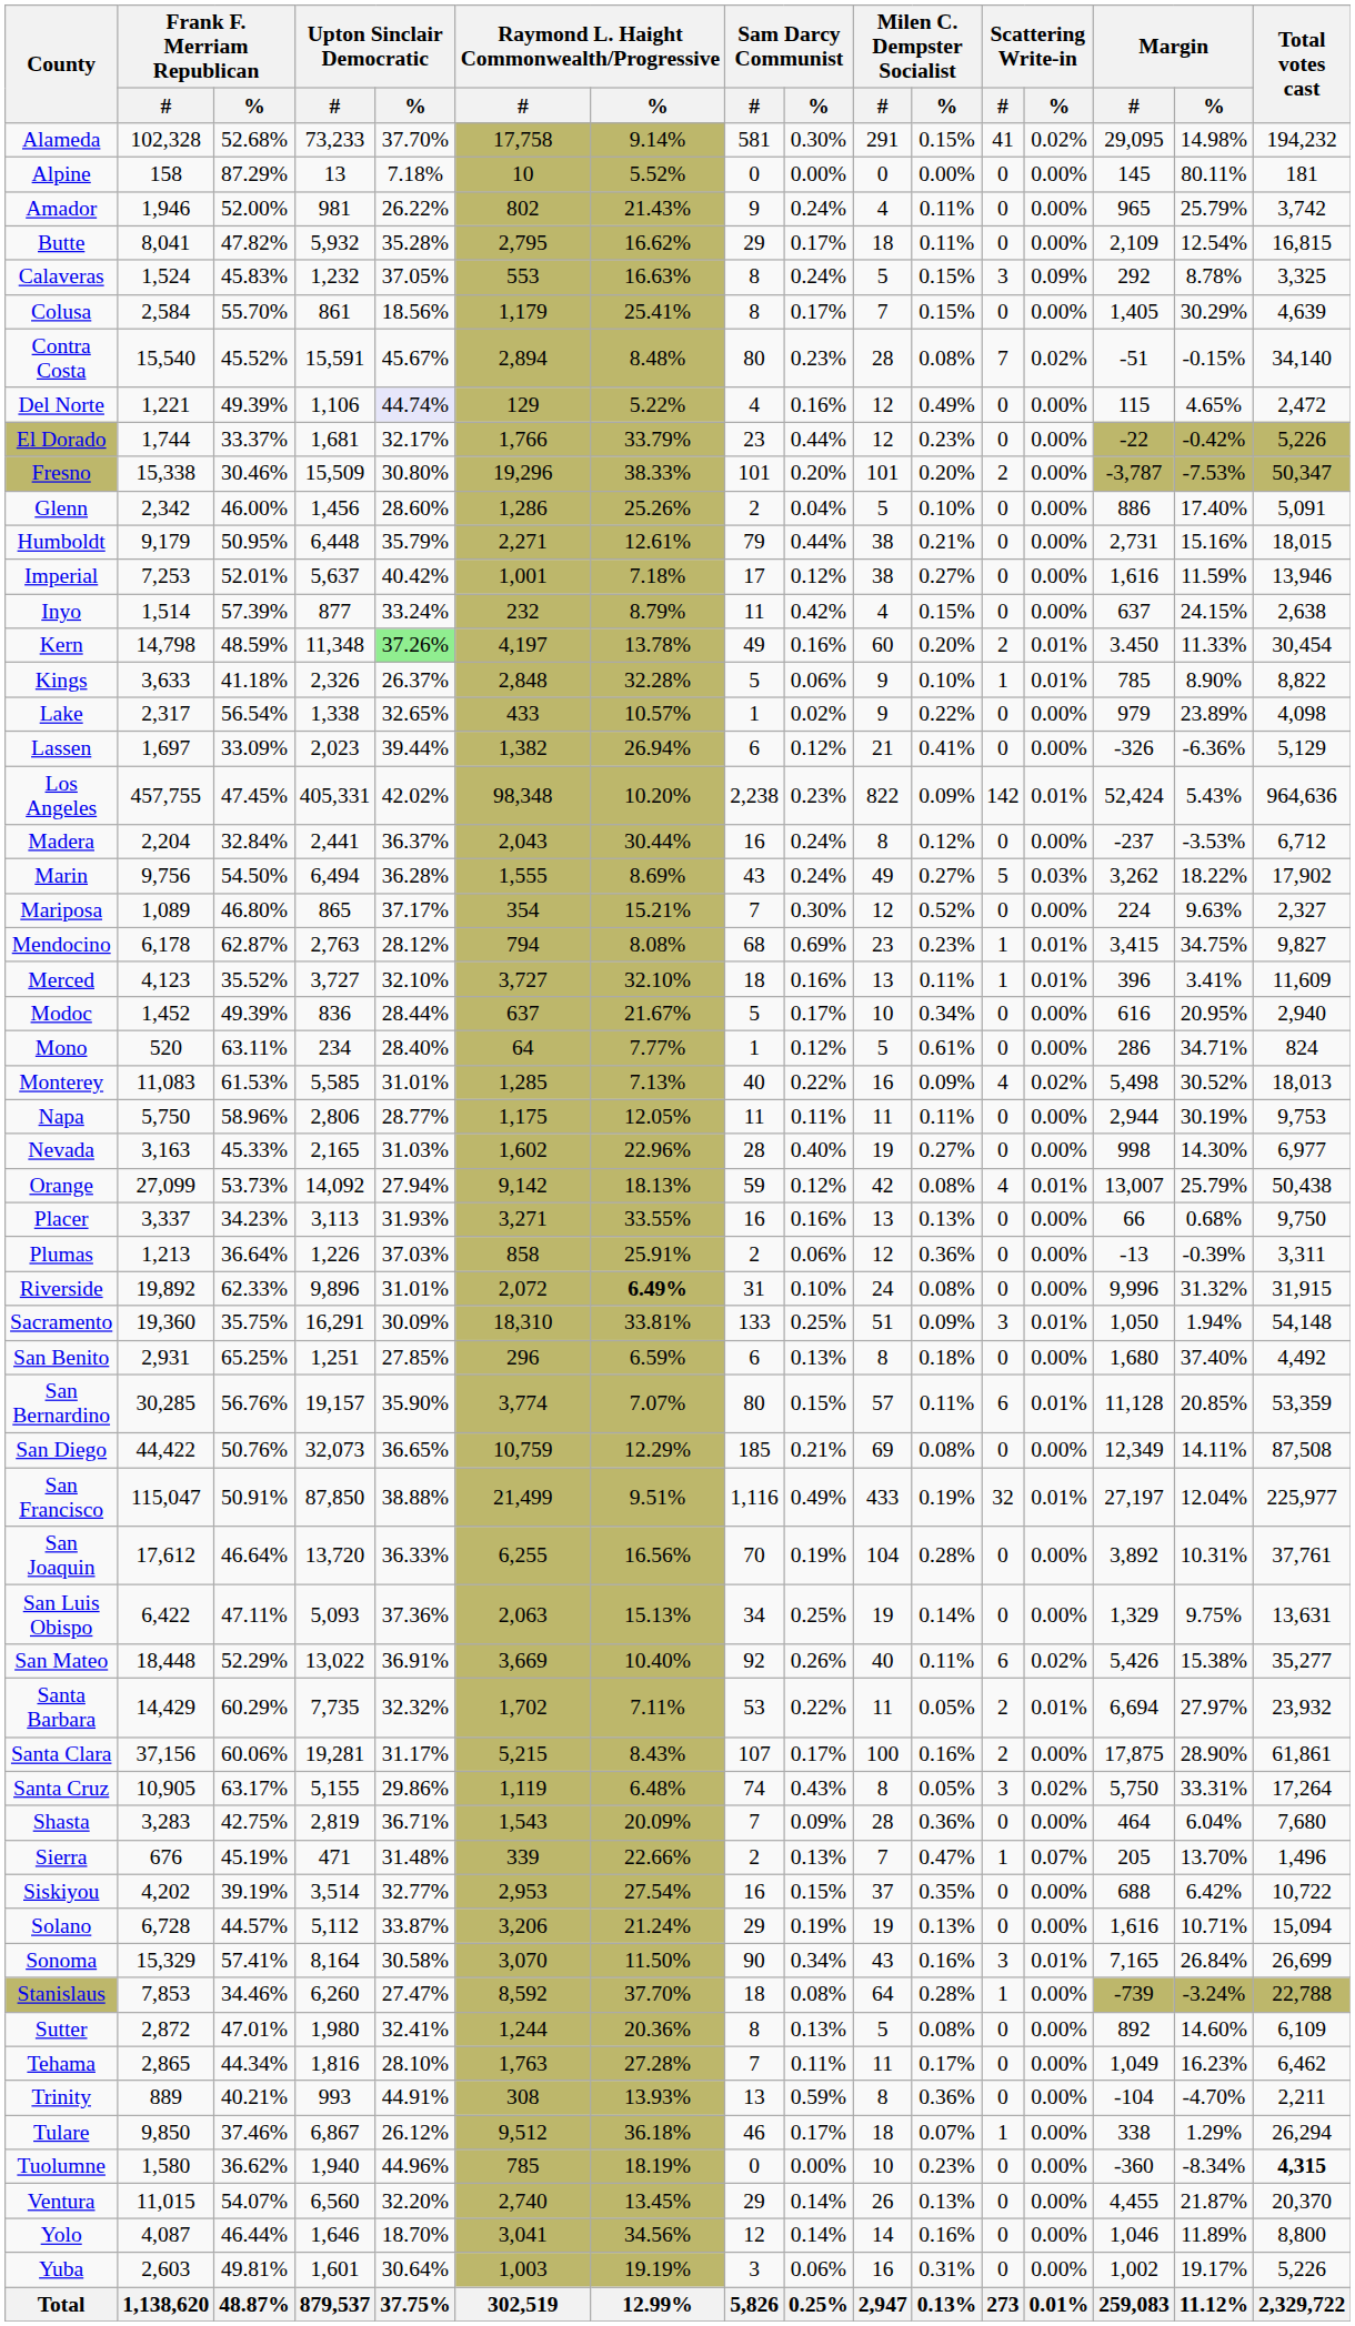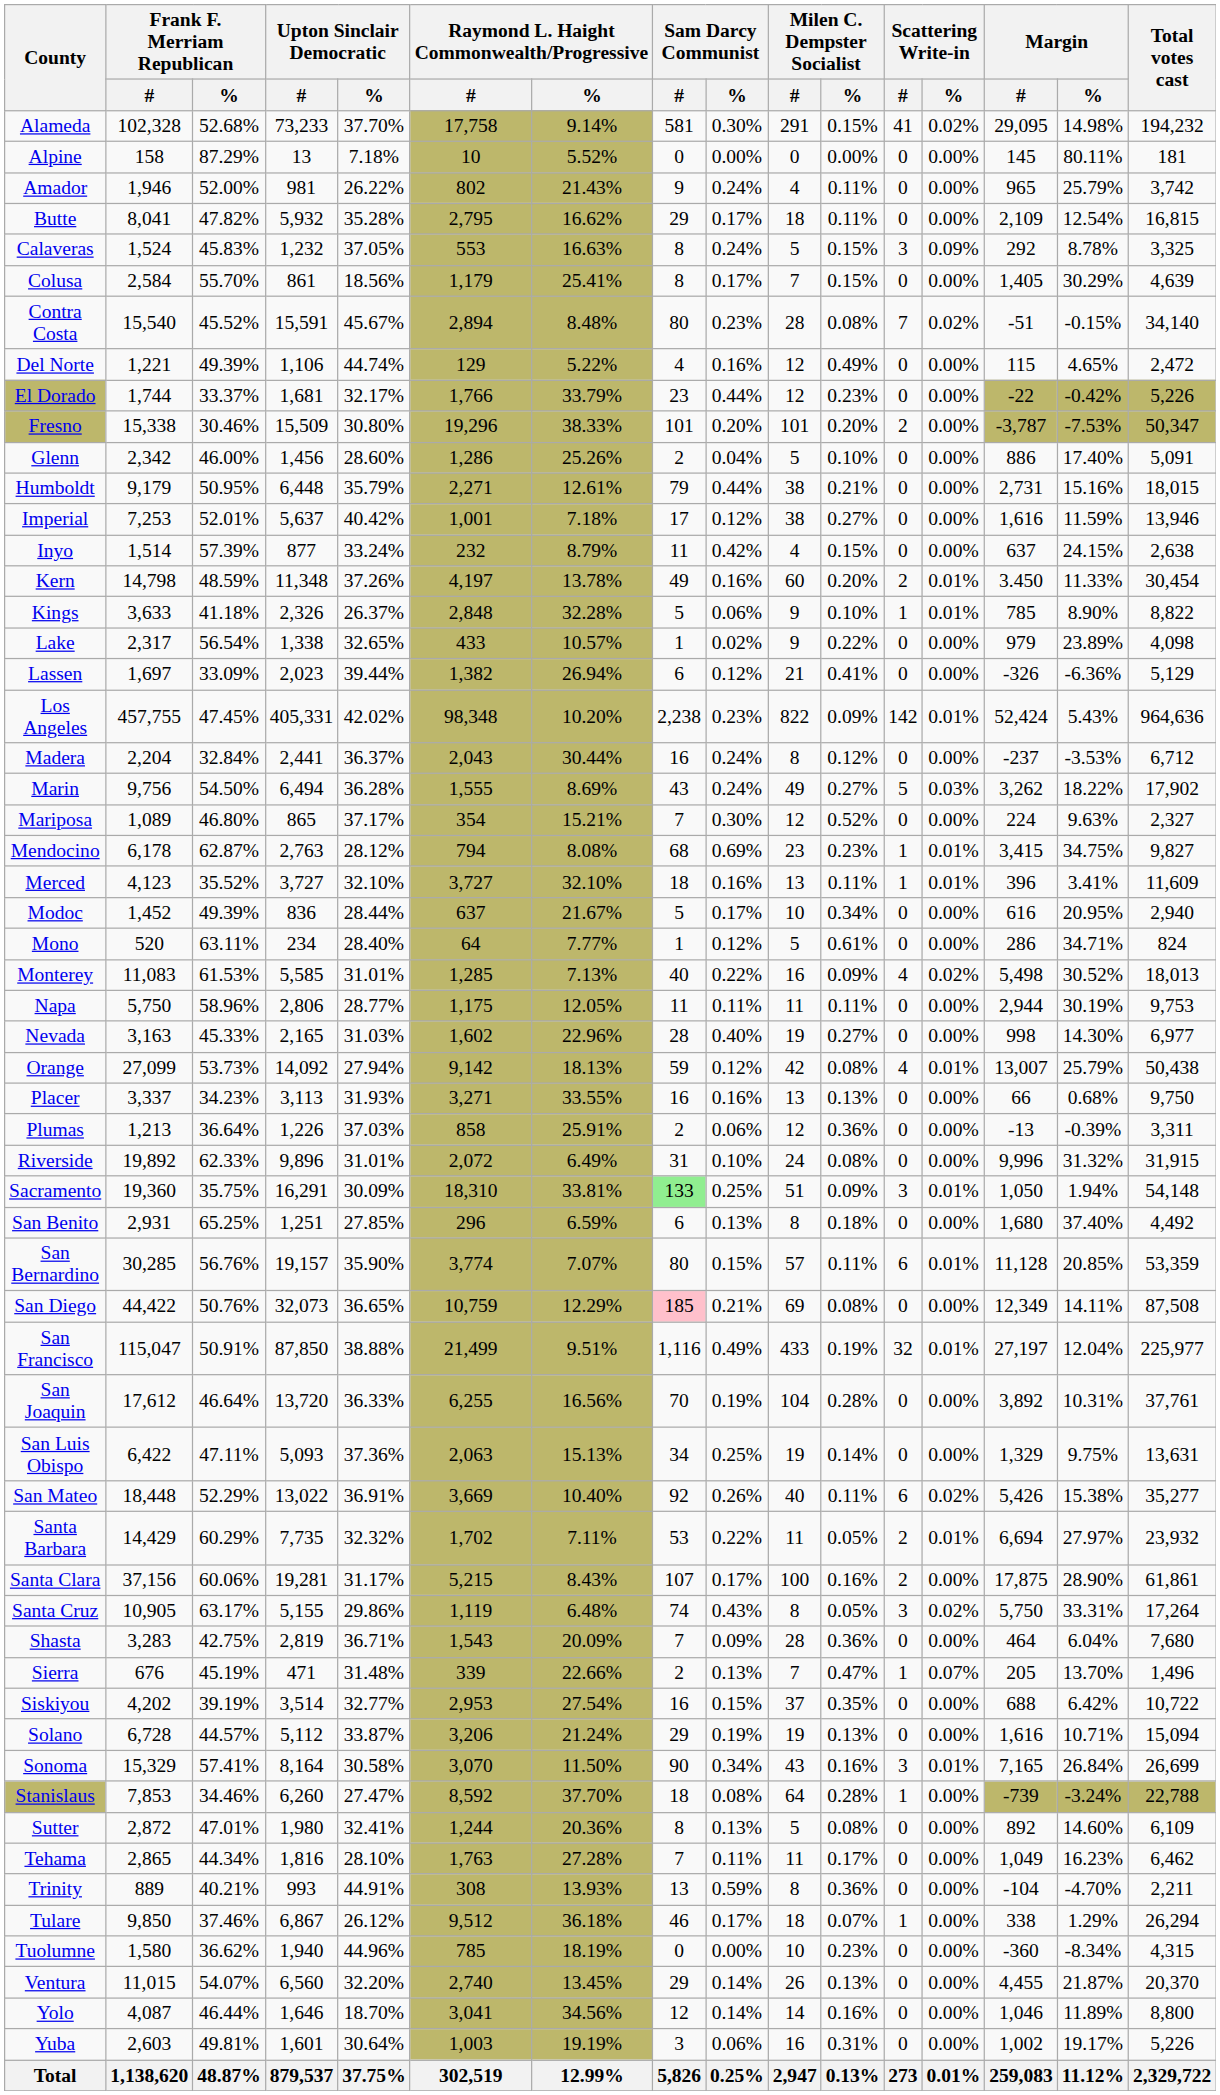Del Norte | Upton Sinclair Democratic / %: lavender background -> no background
Kern | Upton Sinclair Democratic / %: lightgreen background -> no background
Riverside | Raymond L. Haight Commonwealth/Progressive / %: bold -> normal
Sacramento | Sam Darcy Communist / #: no background -> lightgreen background
San Diego | Sam Darcy Communist / #: no background -> pink background
Tuolumne | Total votes cast: bold -> normal
